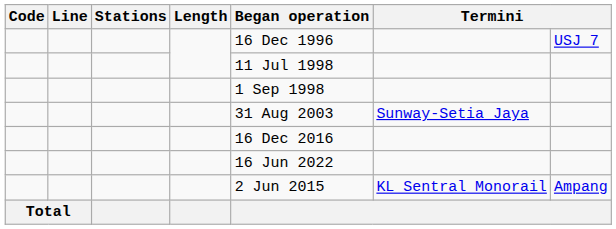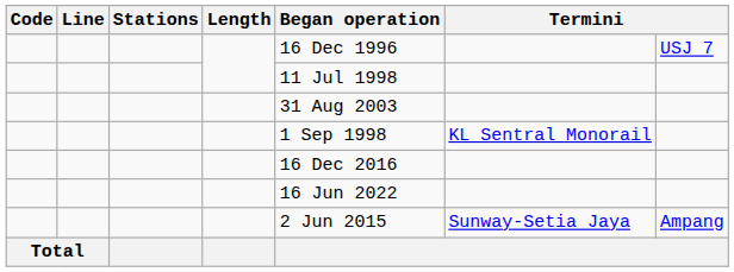row 4 | Began operation: 1 Sep 1998 -> 31 Aug 2003
row 5 | Began operation: 31 Aug 2003 -> 1 Sep 1998
row 5 | column 6: Sunway-Setia Jaya -> KL Sentral Monorail
row 8 | column 6: KL Sentral Monorail -> Sunway-Setia Jaya
